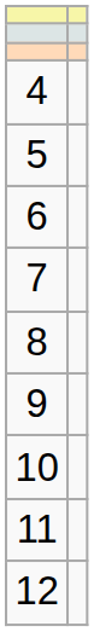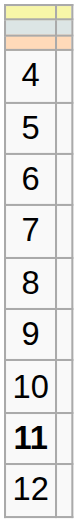row 11 | column 1: normal -> bold
